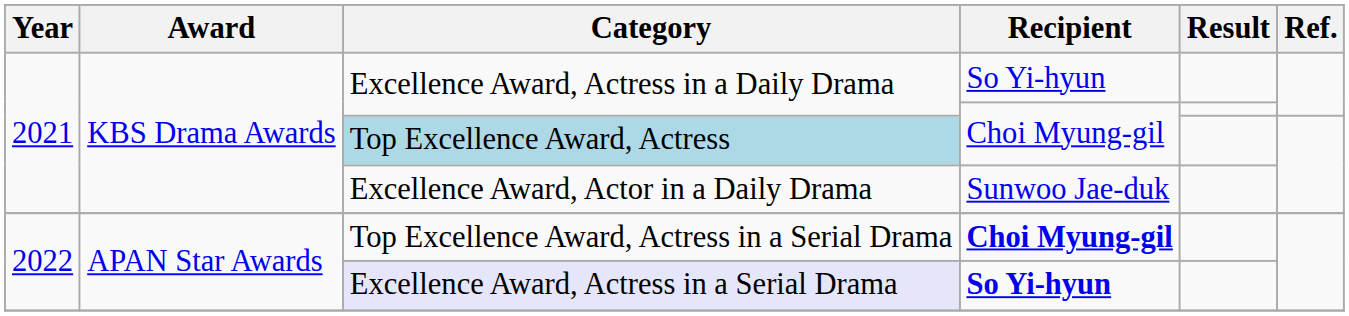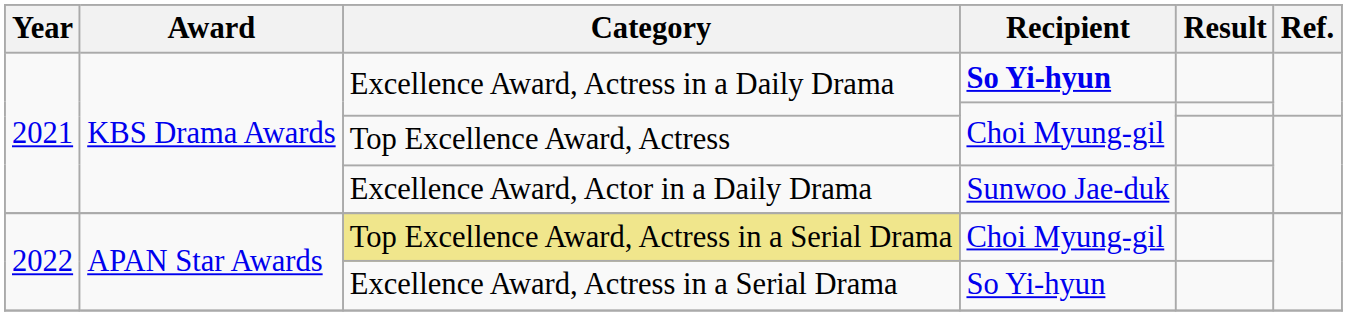Excellence Award, Actress in a Daily Drama / So Yi-hyun | Recipient: normal -> bold
Top Excellence Award, Actress | Category: lightblue background -> no background
Top Excellence Award, Actress in a Serial Drama | Category: no background -> khaki background
Top Excellence Award, Actress in a Serial Drama | Recipient: bold -> normal
Excellence Award, Actress in a Serial Drama | Category: lavender background -> no background
Excellence Award, Actress in a Serial Drama | Recipient: bold -> normal
